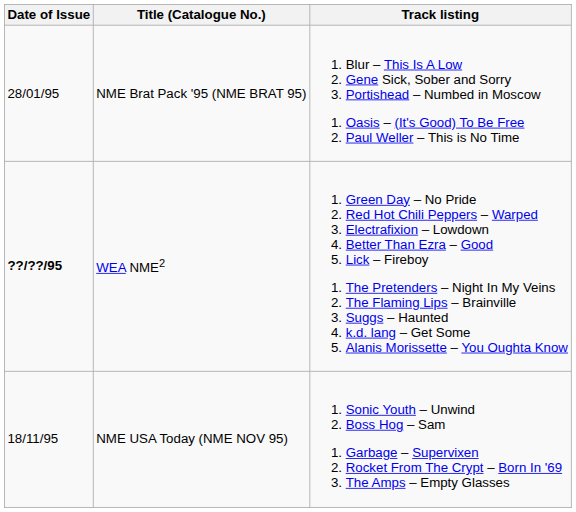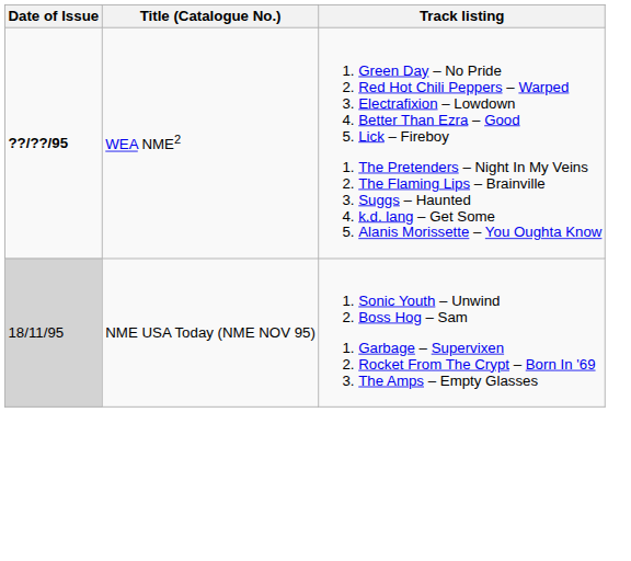- row: 28/01/95 | NME Brat Pack '95 (NME BRAT 95) | Blur – This Is A Low Gene Sick, Sober and Sorry Portishead – Numbed in Moscow Oasis – (It's Good) To Be Free Paul Weller – This is No Time
NME USA Today (NME NOV 95) | Date of Issue: no background -> lightgrey background
